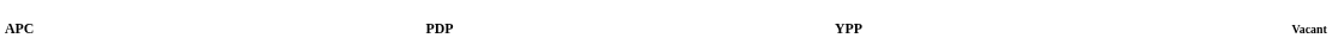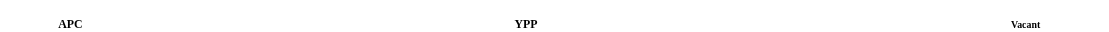- column: 44 | PDP
